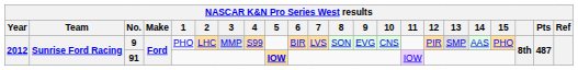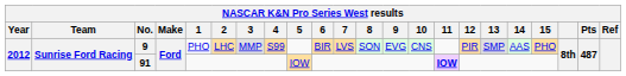91 | 5: bold -> normal
91 | 11: normal -> bold
